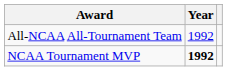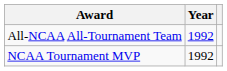NCAA Tournament MVP | Year: bold -> normal
